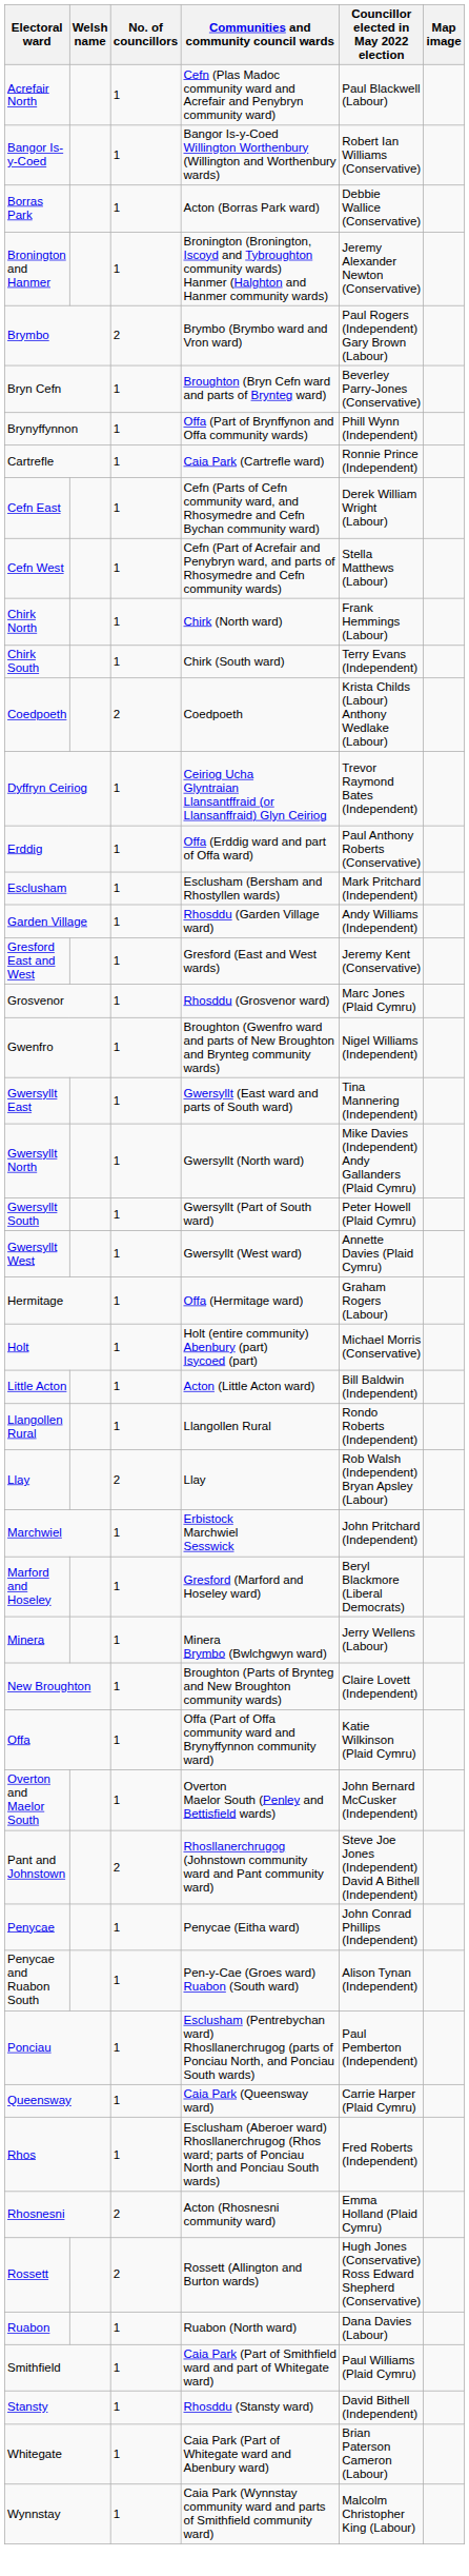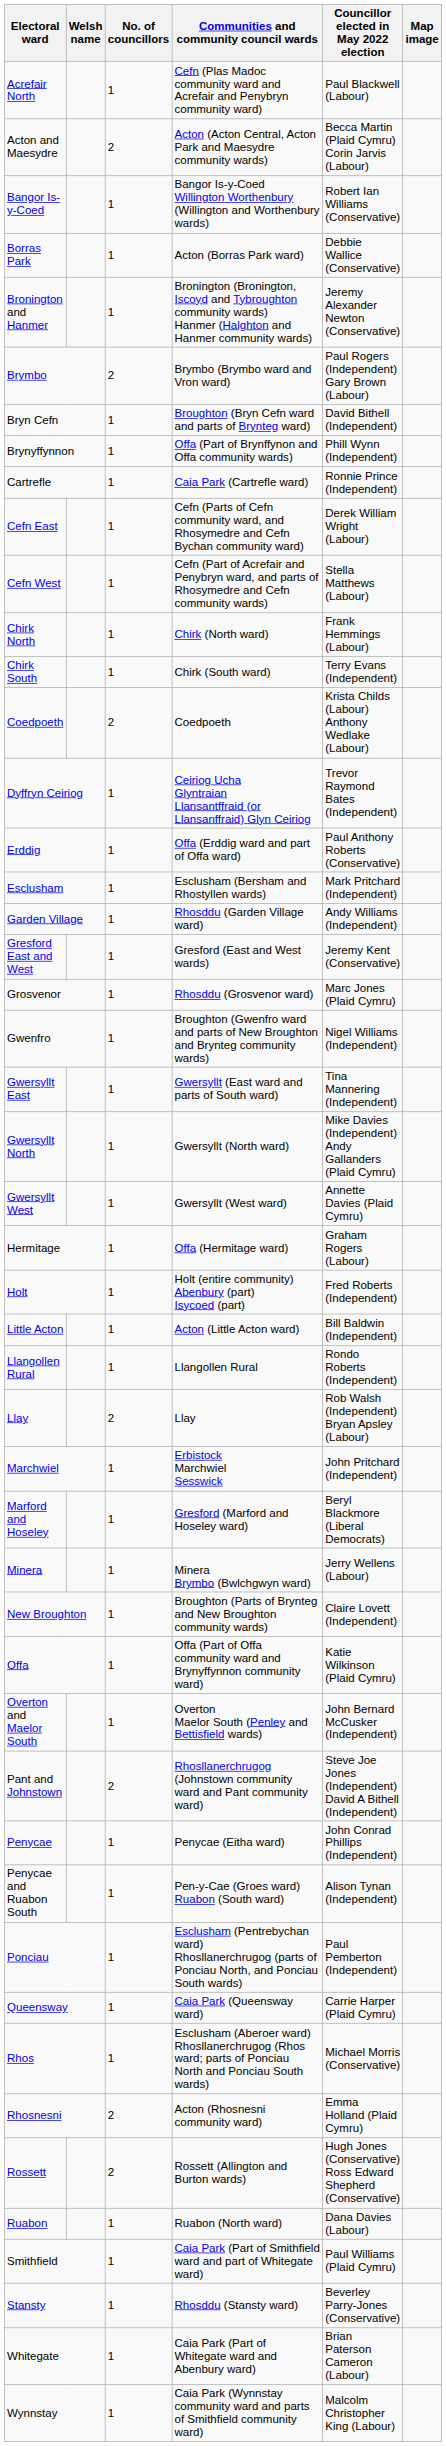+ row: Acton and Maesydre | 2 | Acton (Acton Central, Acton Park and Maesydre community wards) | Becca Martin (Plaid Cymru) Corin Jarvis (Labour)
Bryn Cefn | Councillor elected in May 2022 election: Beverley Parry-Jones (Conservative) -> David Bithell (Independent)
- row: Gwersyllt South | 1 | Gwersyllt (Part of South ward) | Peter Howell (Plaid Cymru)
Holt | Councillor elected in May 2022 election: Michael Morris (Conservative) -> Fred Roberts (Independent)
Rhos | Councillor elected in May 2022 election: Fred Roberts (Independent) -> Michael Morris (Conservative)
Stansty | Councillor elected in May 2022 election: David Bithell (Independent) -> Beverley Parry-Jones (Conservative)
